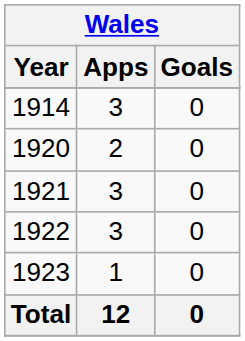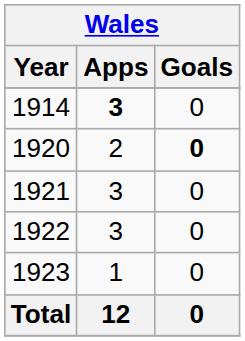1914 | Apps: normal -> bold
1920 | Goals: normal -> bold
